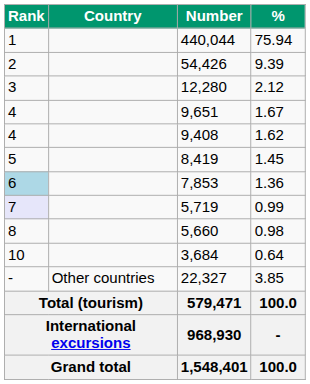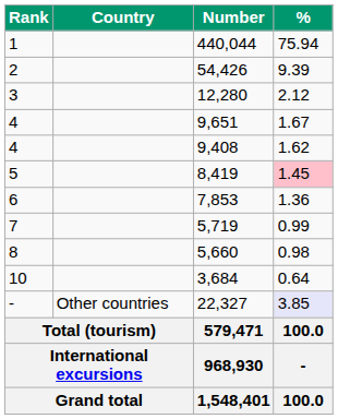8,419 | %: no background -> pink background
7,853 | Rank: lightblue background -> no background
5,719 | Rank: lavender background -> no background
22,327 | %: no background -> lavender background
